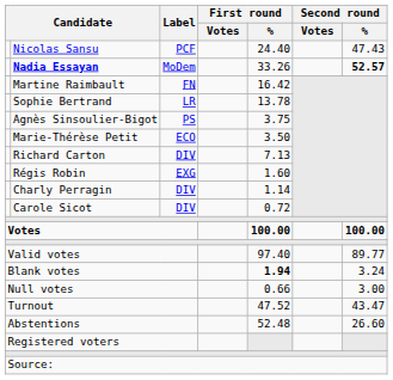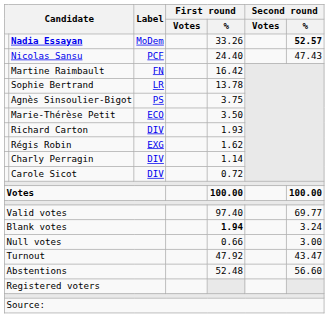rows swapped: Nadia Essayan <-> Nicolas Sansu
Richard Carton | First round / %: 7.13 -> 1.93
Régis Robin | First round / %: 1.60 -> 1.62
Valid votes | Second round / %: 89.77 -> 69.77
Turnout | First round / %: 47.52 -> 47.92
Abstentions | Second round / %: 26.60 -> 56.60
